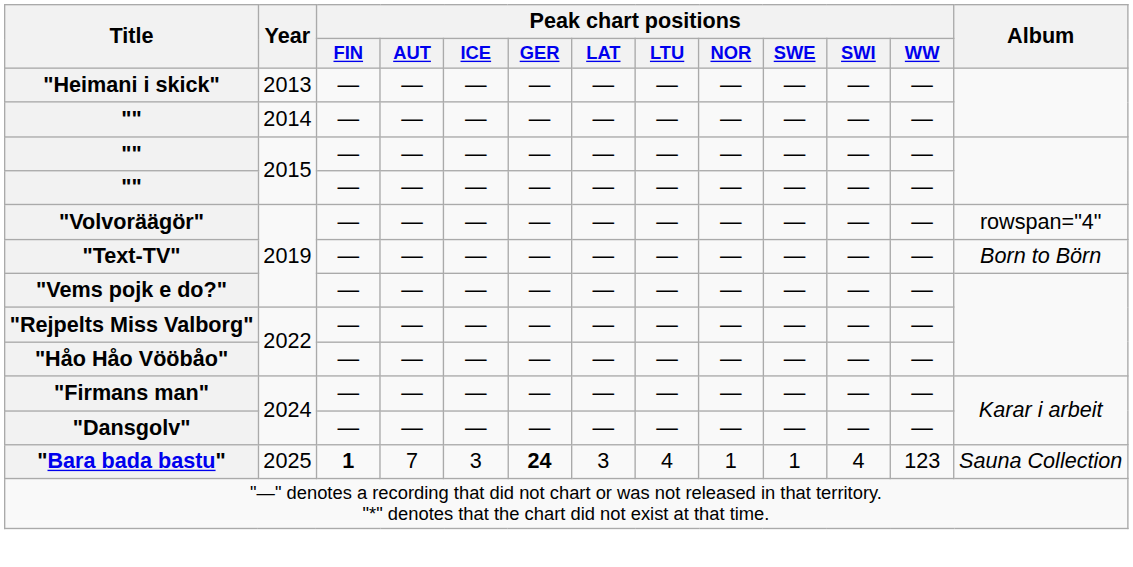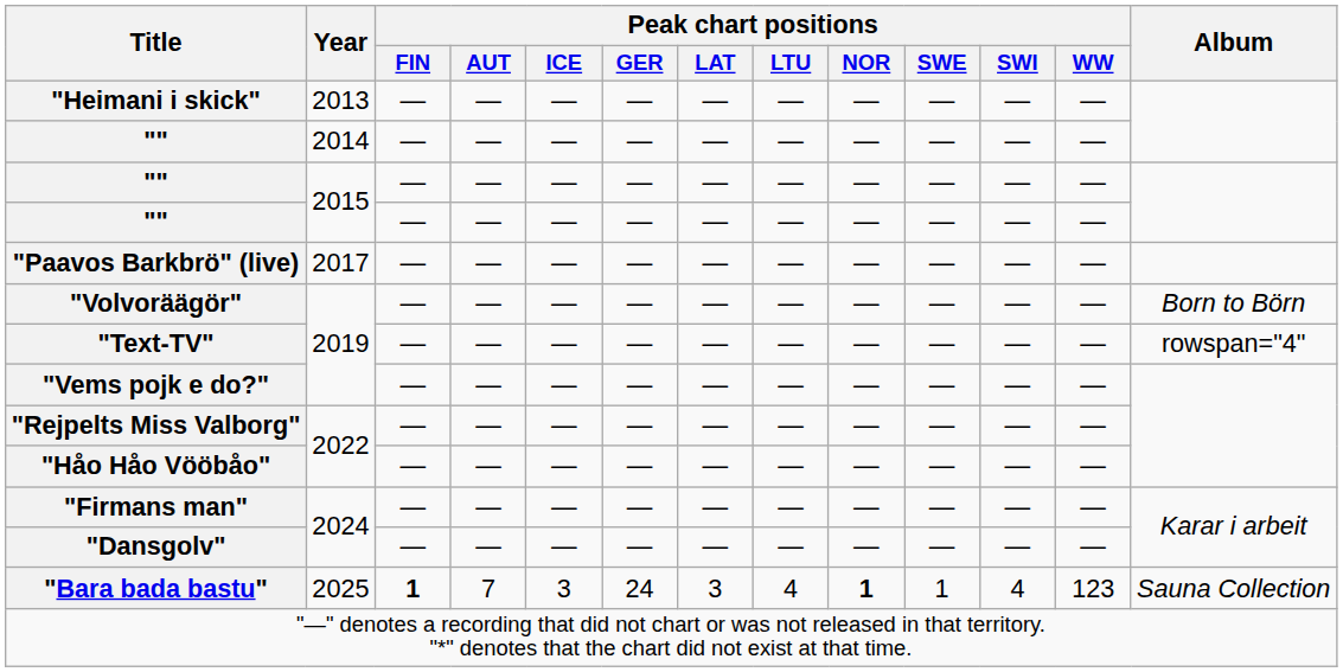+ row: "Paavos Barkbrö" (live) | 2017 | — | — | — | — | — | — | — | — | — | —
"Volvoräägör" | Album: rowspan="4" -> Born to Börn
"Text-TV" | Album: Born to Börn -> rowspan="4"
"Bara bada bastu" | Peak chart positions / GER: bold -> normal
"Bara bada bastu" | Peak chart positions / NOR: normal -> bold
